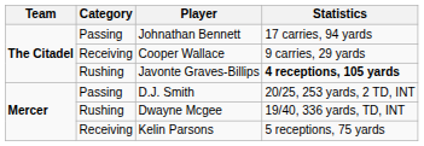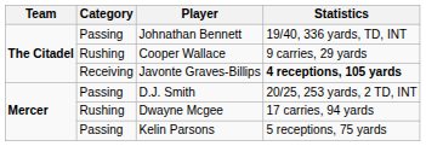Johnathan Bennett | Statistics: 17 carries, 94 yards -> 19/40, 336 yards, TD, INT
Cooper Wallace | Category: Receiving -> Rushing
Javonte Graves-Billips | Category: Rushing -> Receiving
Dwayne Mcgee | Statistics: 19/40, 336 yards, TD, INT -> 17 carries, 94 yards
Kelin Parsons | Category: Receiving -> Passing
